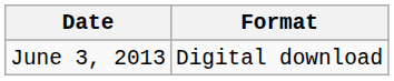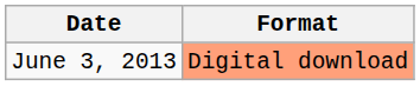June 3, 2013 | Format: no background -> lightsalmon background
